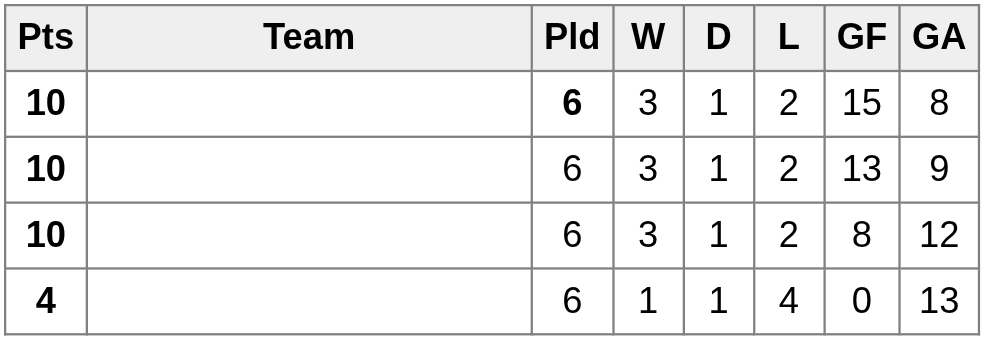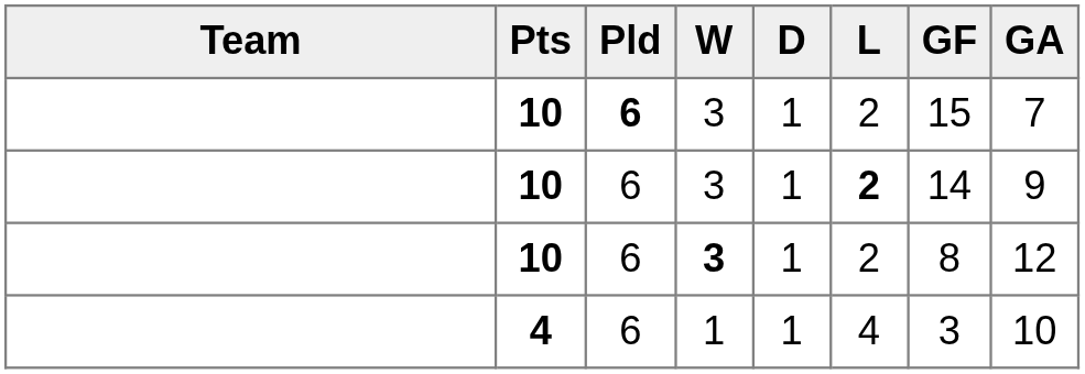columns swapped: Team <-> Pts
row 2 | GA: 8 -> 7
row 3 | L: normal -> bold
row 3 | GF: 13 -> 14
row 4 | W: normal -> bold
row 5 | GF: 0 -> 3
row 5 | GA: 13 -> 10
